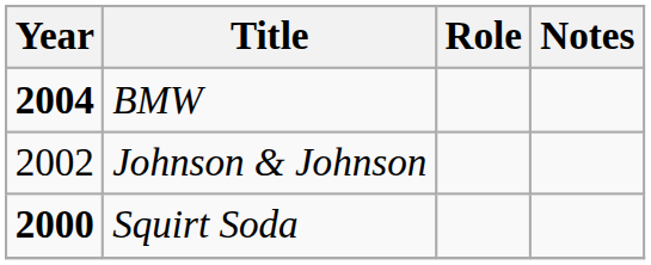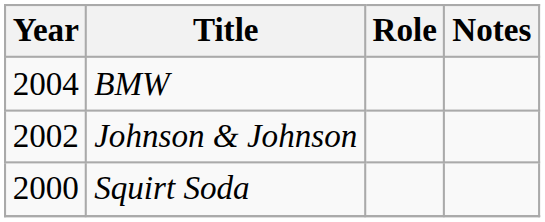BMW | Year: bold -> normal
Squirt Soda | Year: bold -> normal
